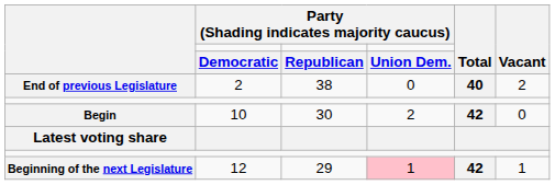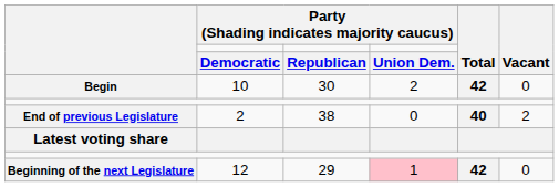rows swapped: End of previous Legislature <-> Begin
Beginning of the next Legislature | Vacant: 1 -> 0
